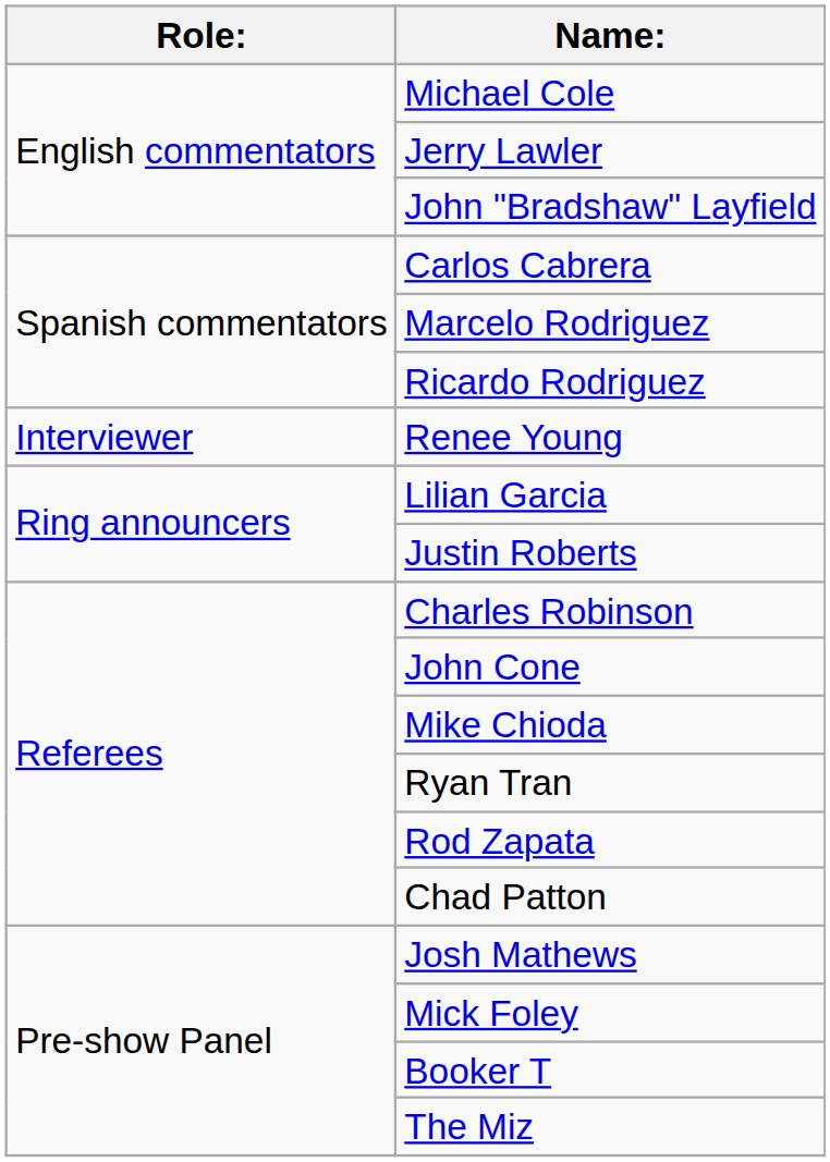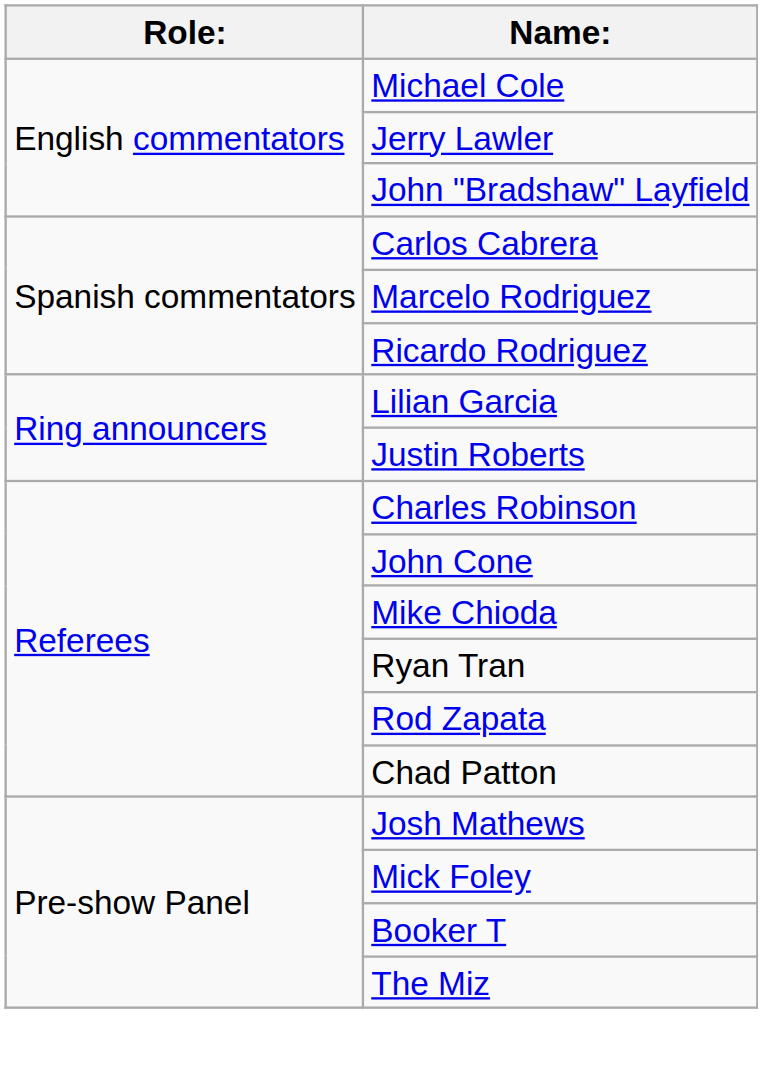- row: Interviewer | Renee Young
